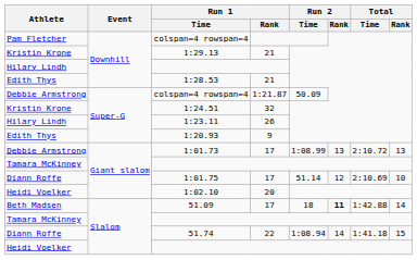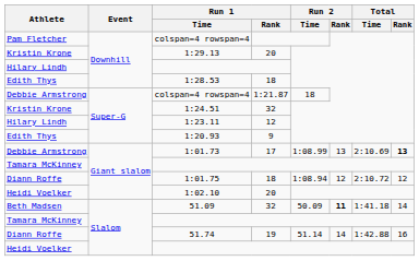1:29.13 | Run 1 / Rank: 21 -> 20
1:28.53 | Run 1 / Rank: 21 -> 18
Debbie Armstrong / colspan=4 rowspan=4 | Run 2 / Time: 50.09 -> 18
1:23.11 | Run 1 / Rank: 26 -> 12
1:01.73 | Total / Time: 2:10.72 -> 2:10.69
1:01.73 | Total / Rank: normal -> bold
1:01.75 | Run 1 / Rank: 17 -> 18
1:01.75 | Run 2 / Time: 51.14 -> 1:08.94
1:01.75 | Total / Time: 2:10.69 -> 2:10.72
1:01.75 | Total / Rank: 10 -> 12
51.09 | Run 1 / Rank: 17 -> 32
51.09 | Run 2 / Time: 18 -> 50.09
51.09 | Total / Time: 1:42.88 -> 1:41.18
51.74 | Run 1 / Rank: 22 -> 19
51.74 | Run 2 / Time: 1:08.94 -> 51.14
51.74 | Total / Time: 1:41.18 -> 1:42.88
51.74 | Total / Rank: 15 -> 16
